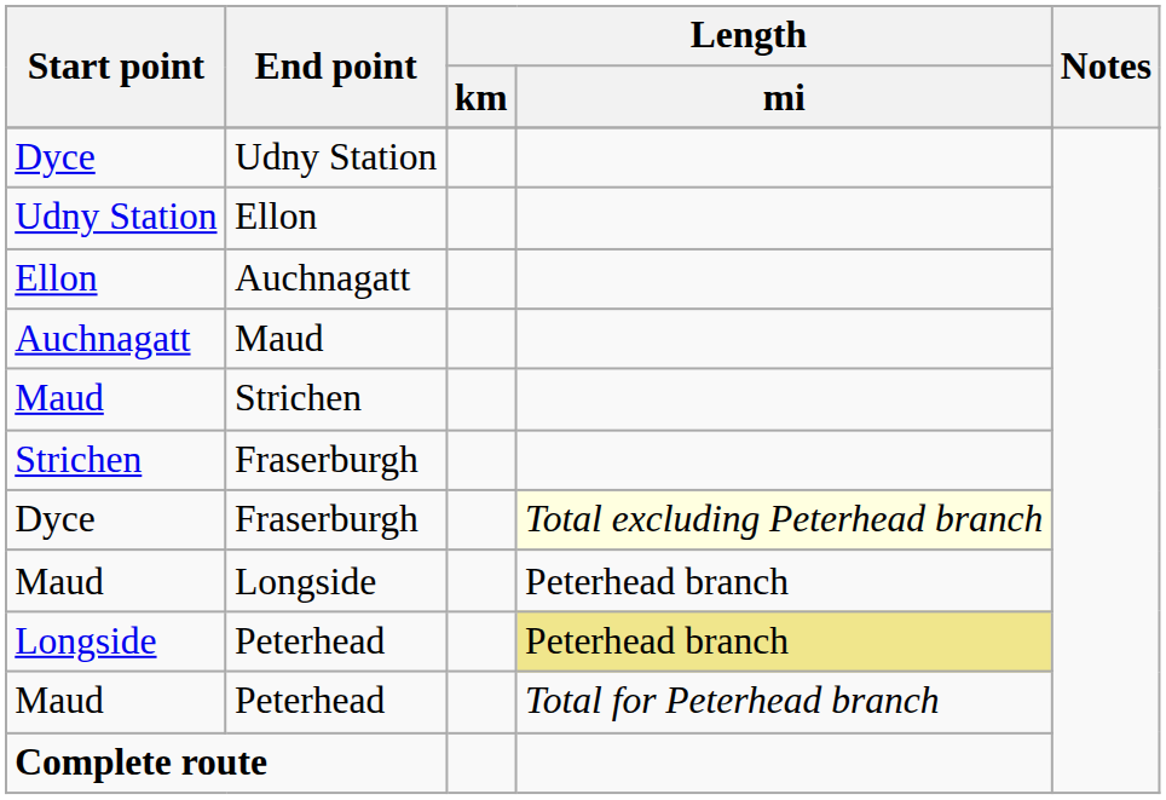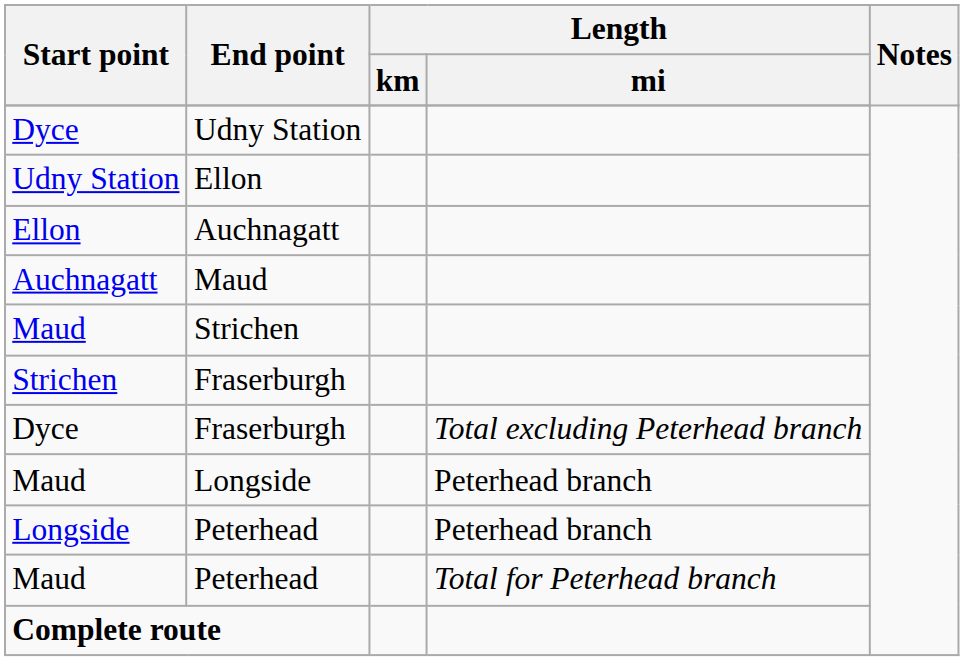Dyce / Fraserburgh | Length / mi: lightyellow background -> no background
Longside / Peterhead | Length / mi: khaki background -> no background
